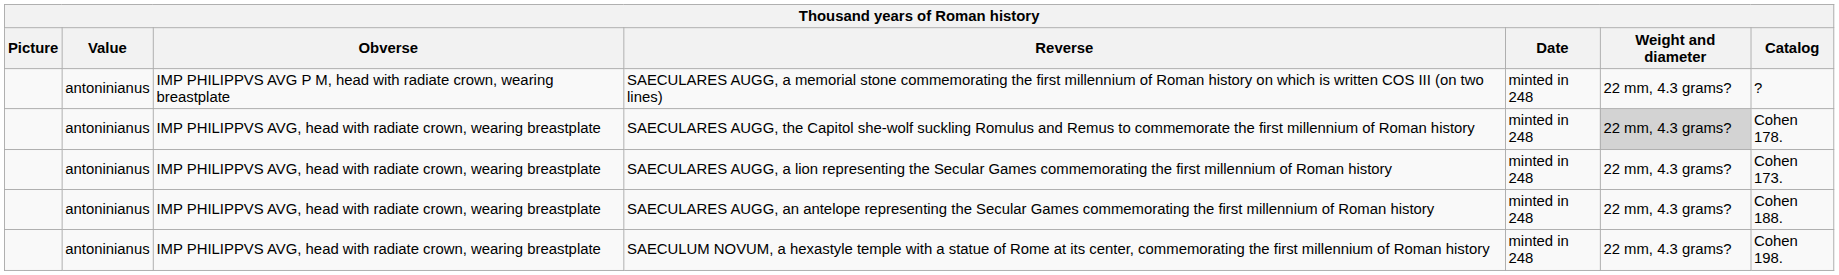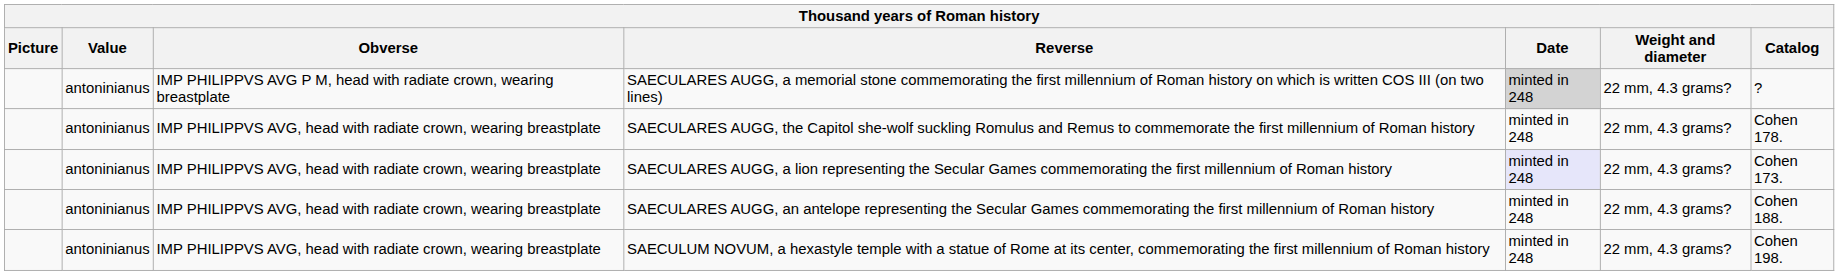row 3 | Date: no background -> lightgrey background
row 4 | Weight and diameter: lightgrey background -> no background
row 5 | Date: no background -> lavender background
